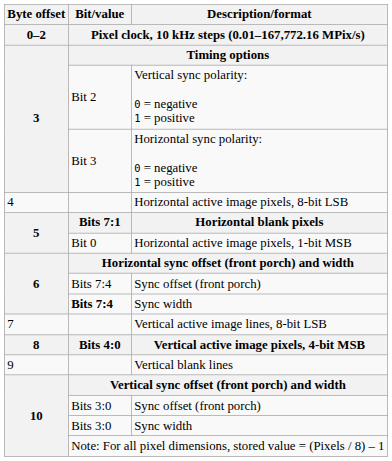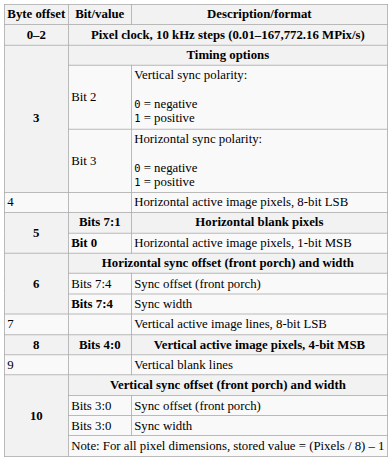Horizontal active image pixels, 1-bit MSB | column 2: normal -> bold
